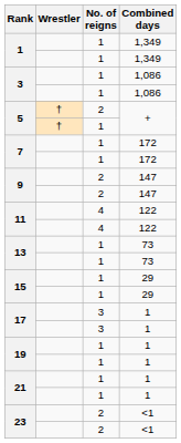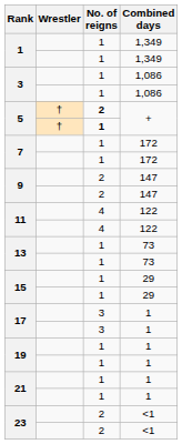5 / 2 | No. of reigns: normal -> bold
5 / 1 | No. of reigns: normal -> bold
